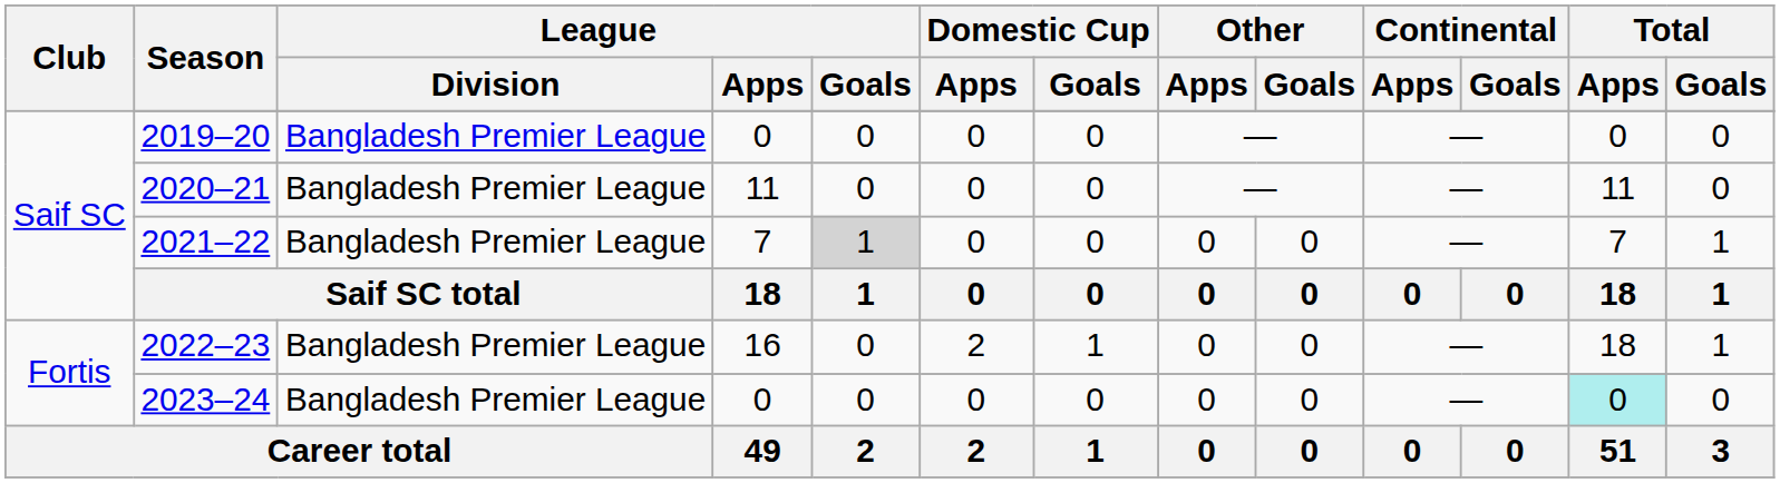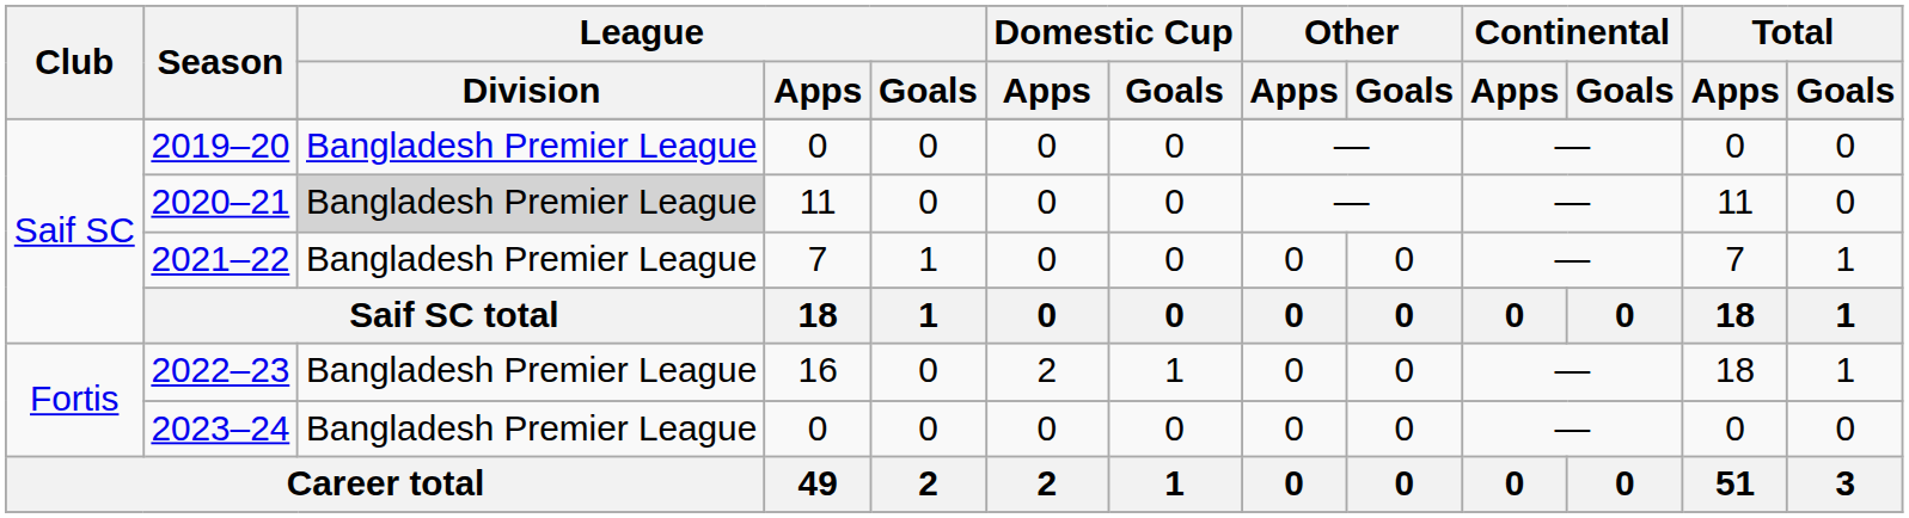2020–21 | League / Division: no background -> lightgrey background
2021–22 | League / Goals: lightgrey background -> no background
2023–24 | Total / Apps: paleturquoise background -> no background
